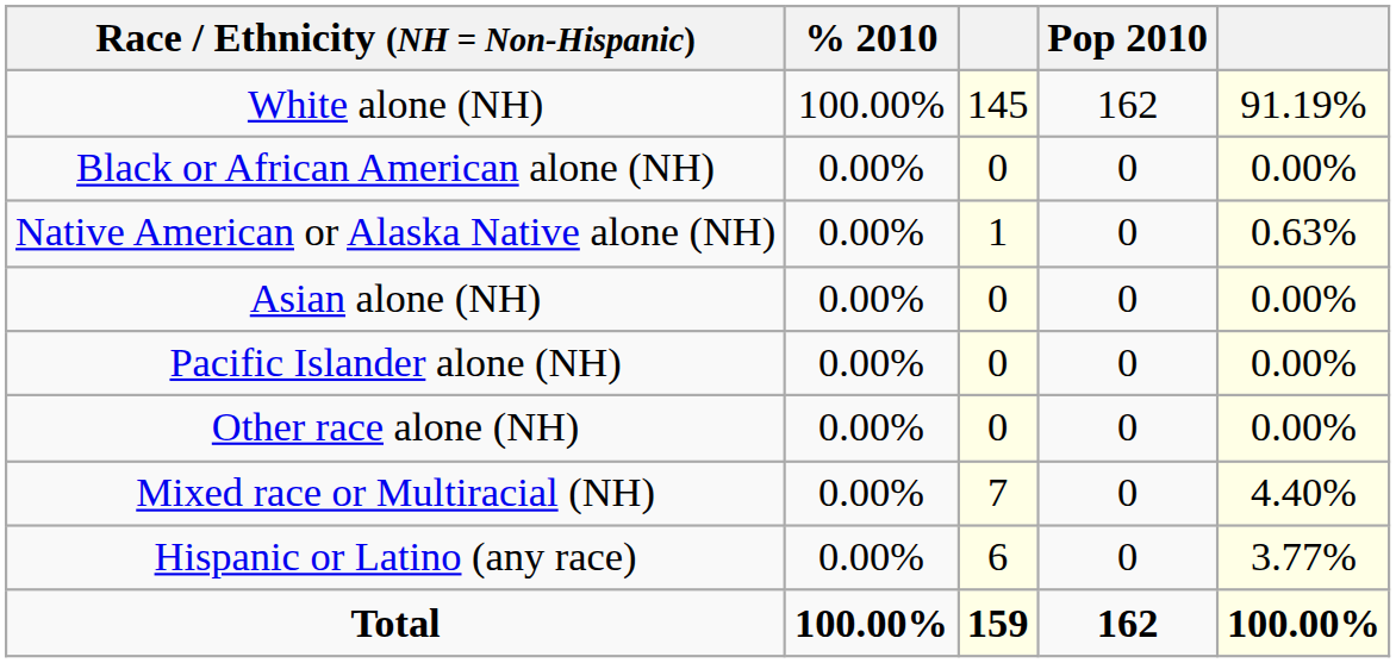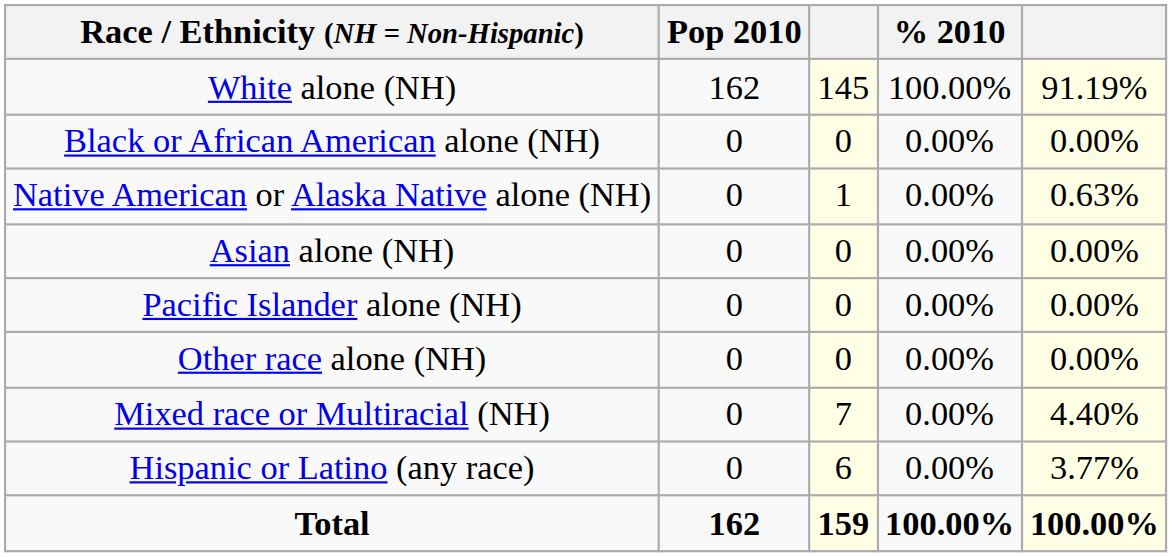columns swapped: Pop 2010 <-> % 2010
